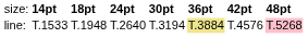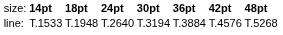line: | column 6: khaki background -> no background
line: | column 8: pink background -> no background
